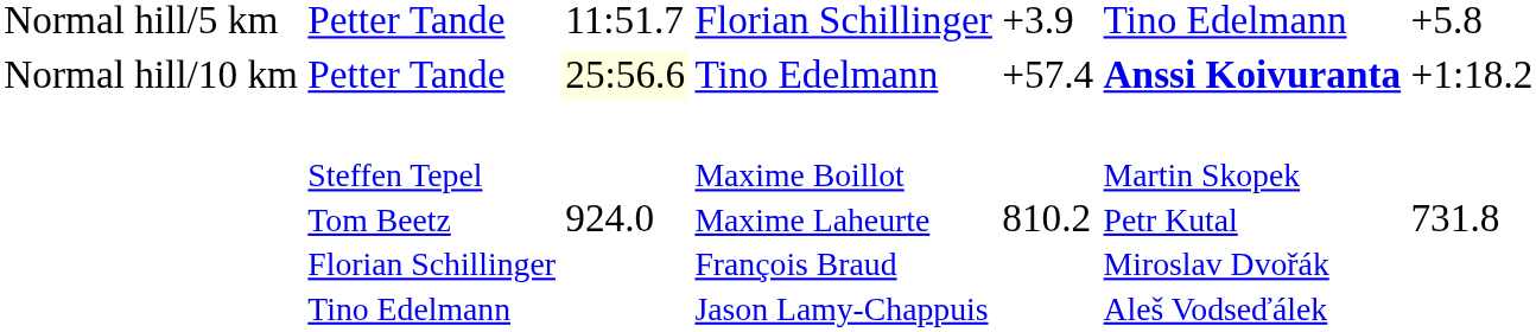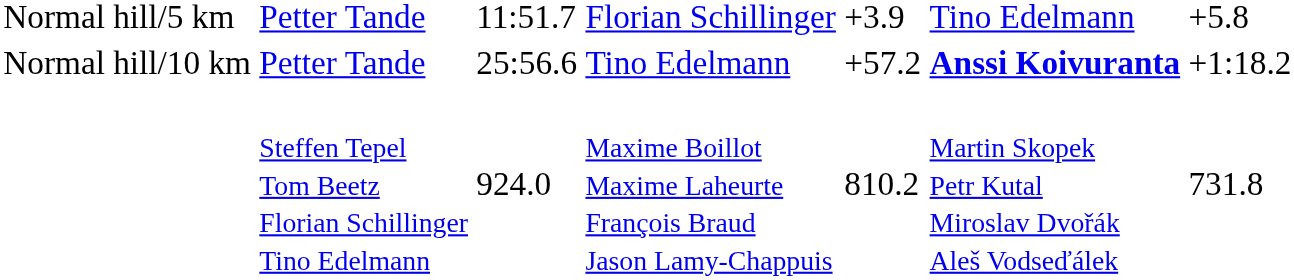Normal hill/10 km | column 3: lightyellow background -> no background
Normal hill/10 km | column 5: +57.4 -> +57.2
